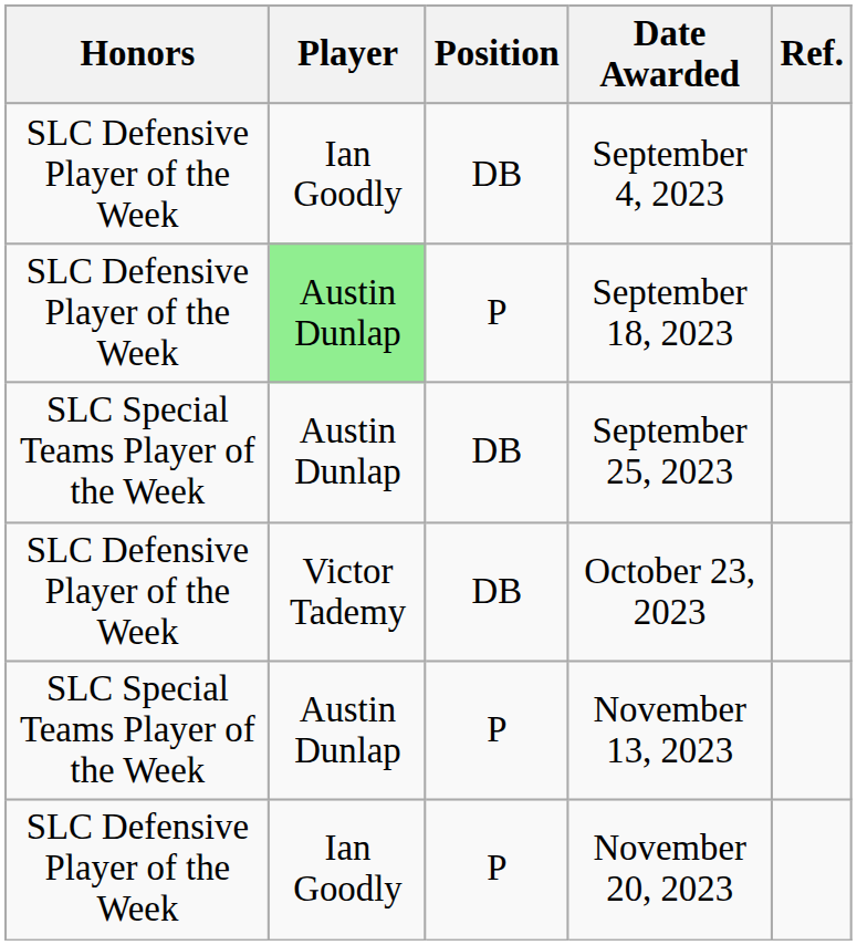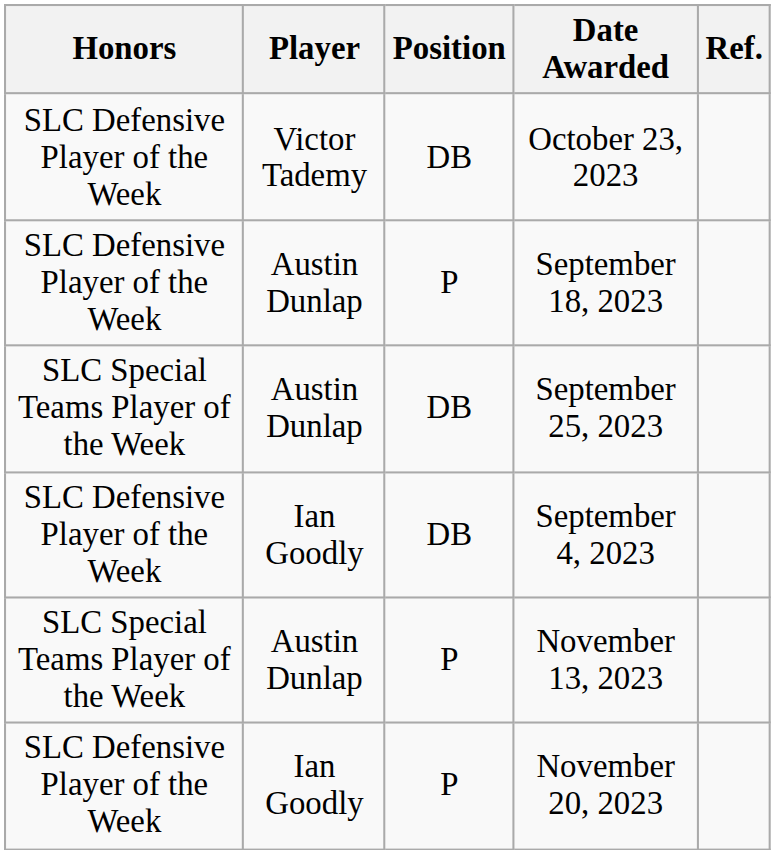rows swapped: September 4, 2023 <-> October 23, 2023
September 18, 2023 | Player: lightgreen background -> no background
